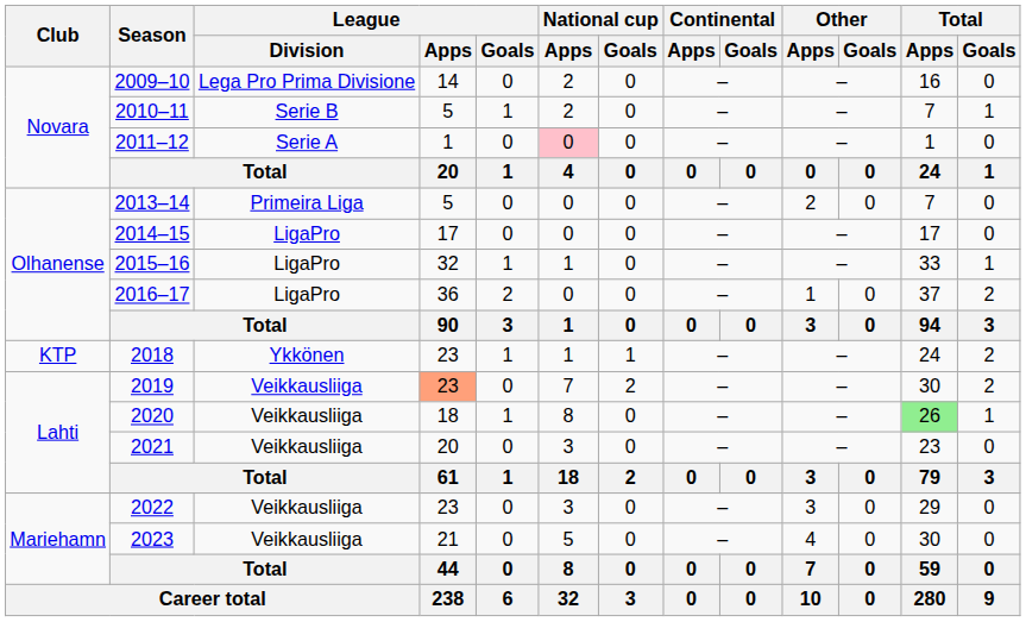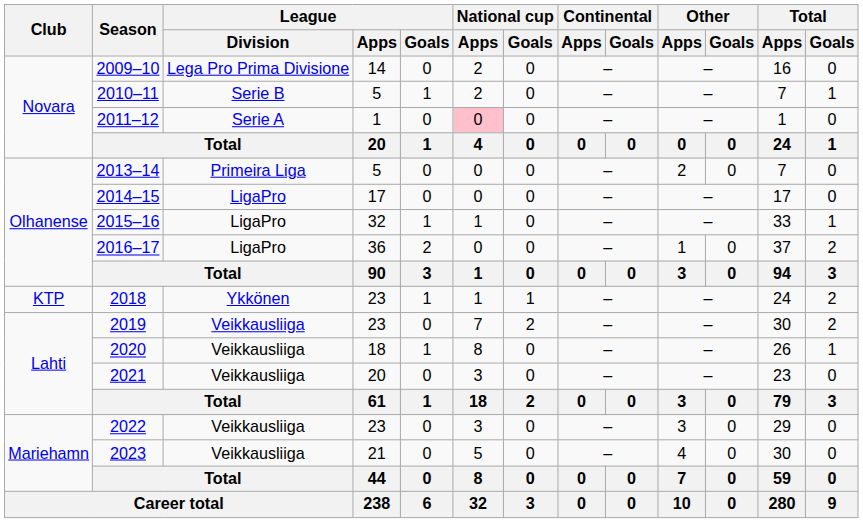2019 | League / Apps: lightsalmon background -> no background
2020 | Total / Apps: lightgreen background -> no background
